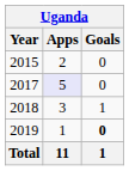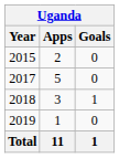2017 | Apps: lavender background -> no background
2019 | Goals: bold -> normal
